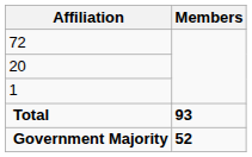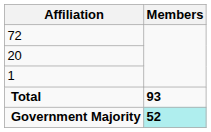Government Majority | Members: no background -> paleturquoise background
